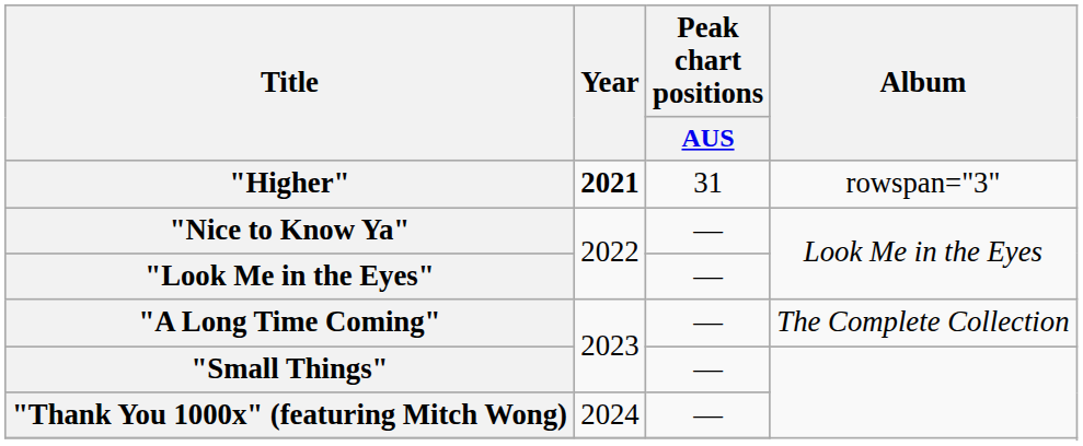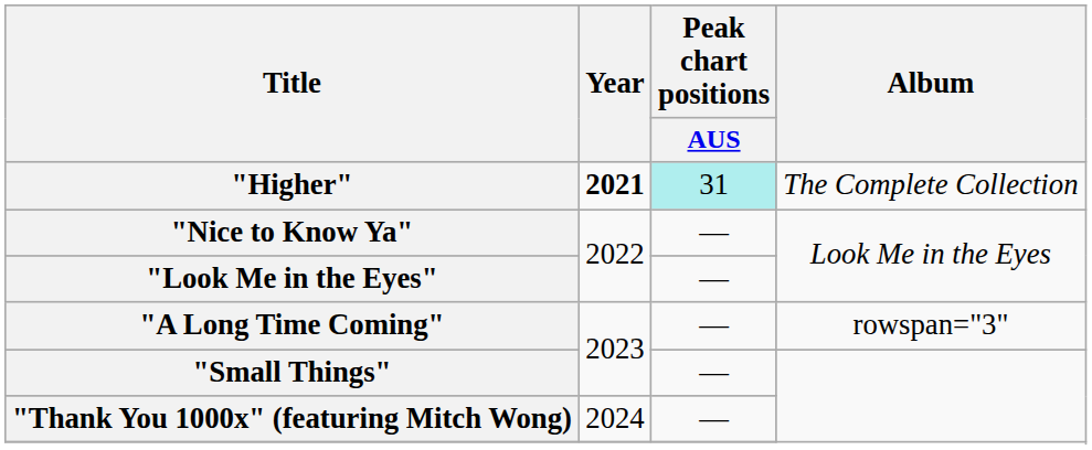"Higher" | Peak chart positions / AUS: no background -> paleturquoise background
"Higher" | Album: rowspan="3" -> The Complete Collection
"A Long Time Coming" | Album: The Complete Collection -> rowspan="3"
